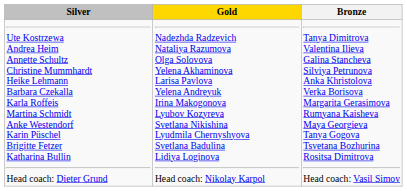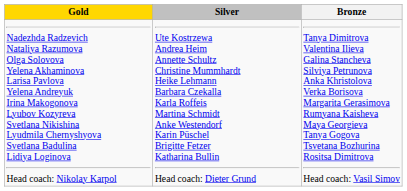columns swapped: Gold <-> Silver
